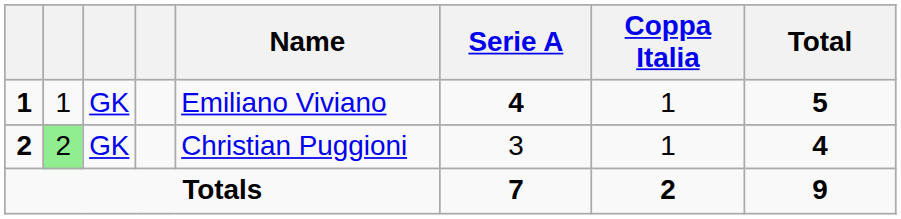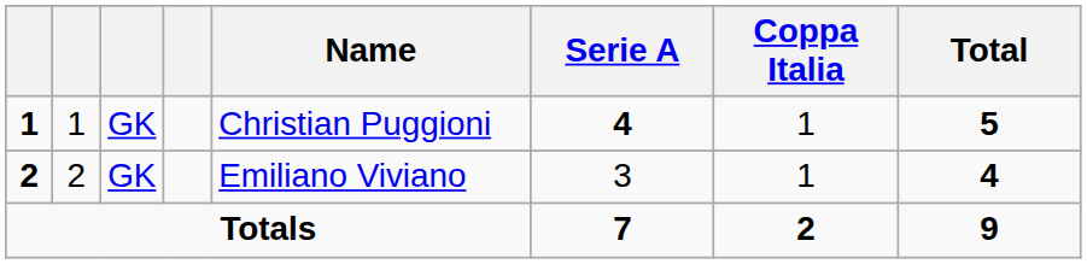row 2 | Name: Emiliano Viviano -> Christian Puggioni
row 3 | column 2: lightgreen background -> no background
row 3 | Name: Christian Puggioni -> Emiliano Viviano
